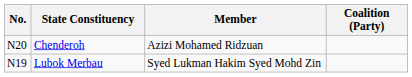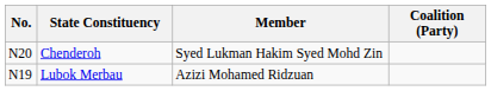Chenderoh | Member: Azizi Mohamed Ridzuan -> Syed Lukman Hakim Syed Mohd Zin
Lubok Merbau | Member: Syed Lukman Hakim Syed Mohd Zin -> Azizi Mohamed Ridzuan
